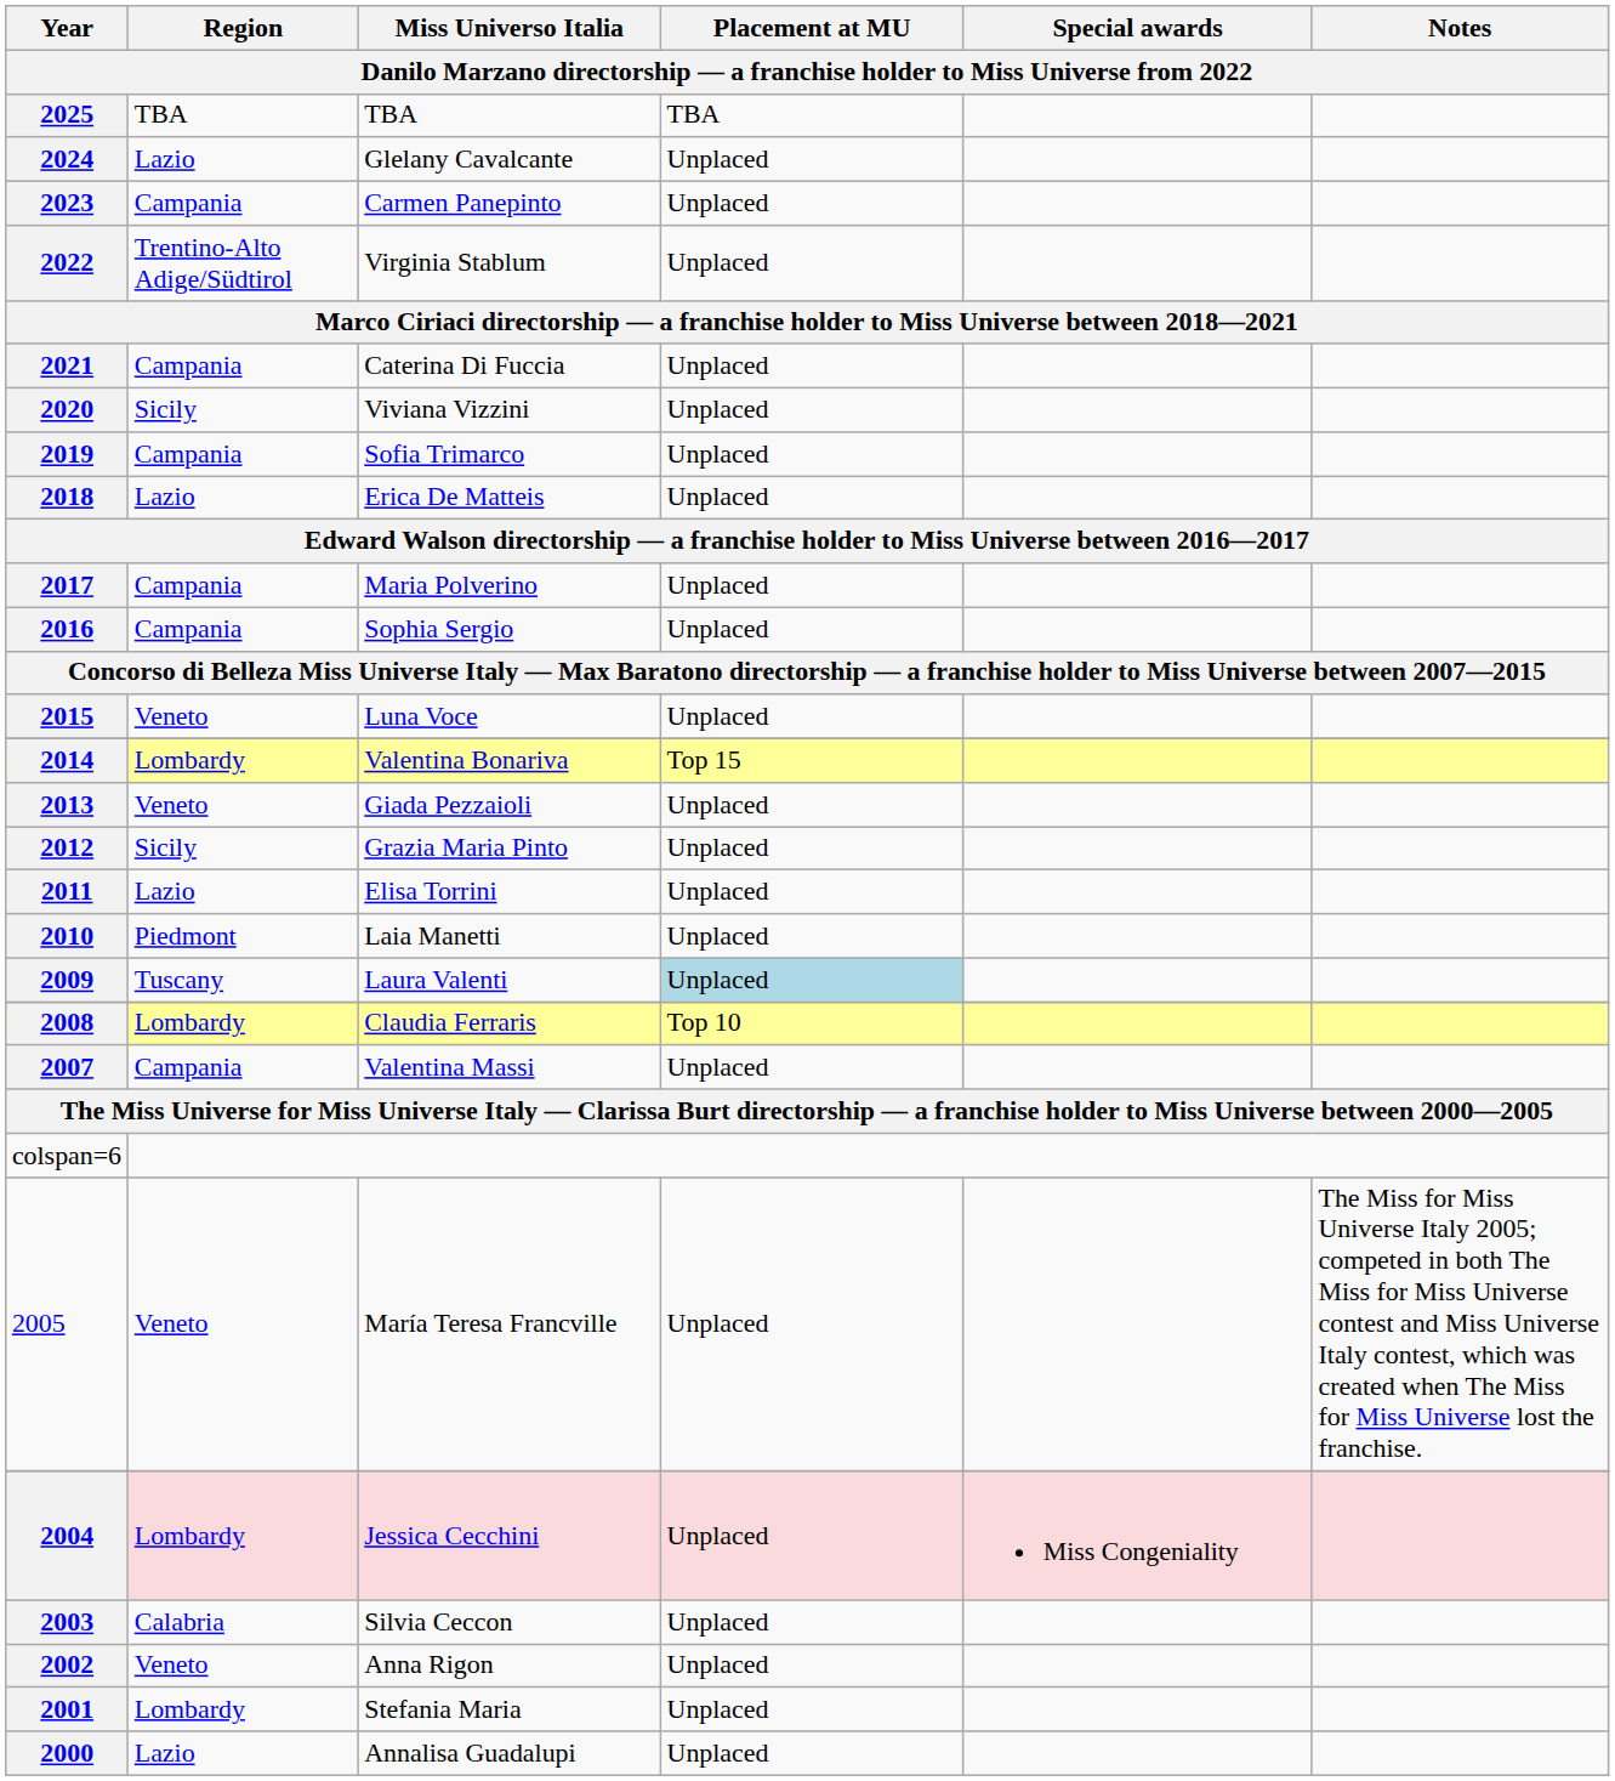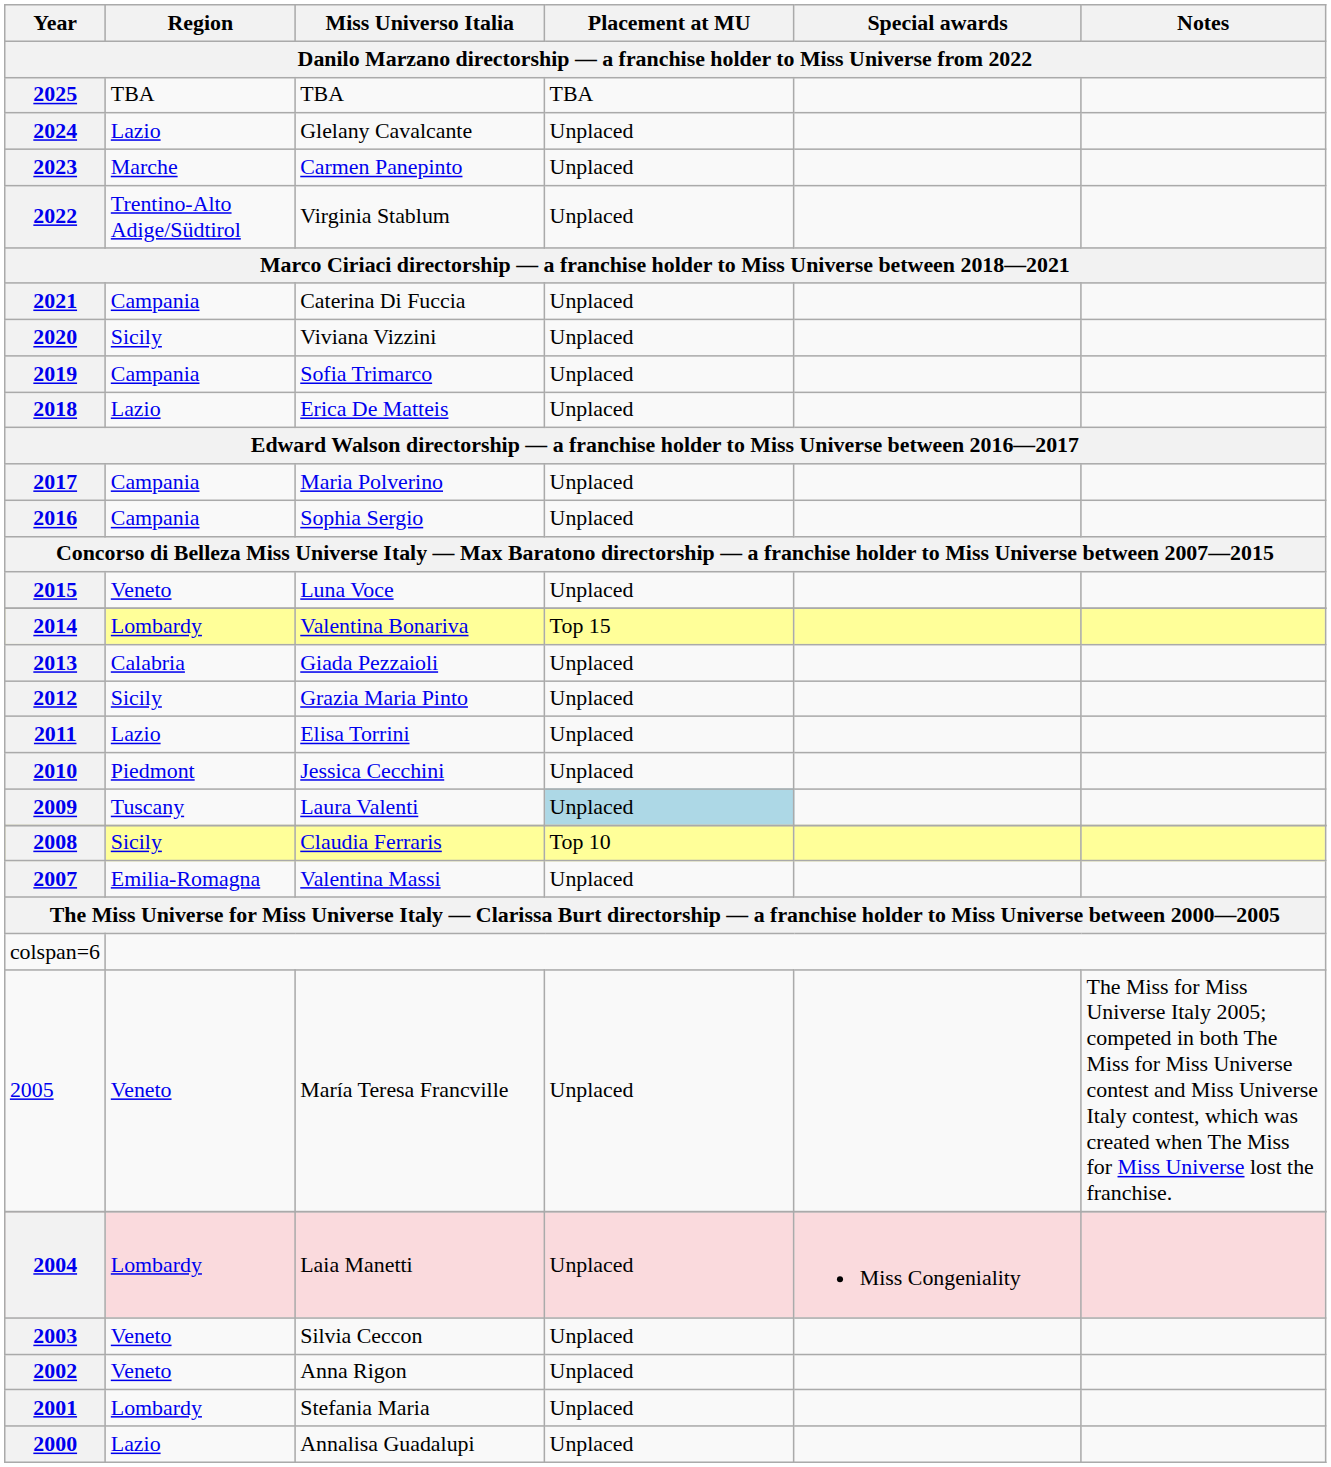2023 | Region: Campania -> Marche
2013 | Region: Veneto -> Calabria
2010 | Miss Universo Italia: Laia Manetti -> Jessica Cecchini
2008 | Region: Lombardy -> Sicily
2007 | Region: Campania -> Emilia-Romagna
2004 | Miss Universo Italia: Jessica Cecchini -> Laia Manetti
2003 | Region: Calabria -> Veneto
